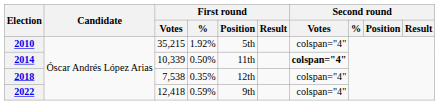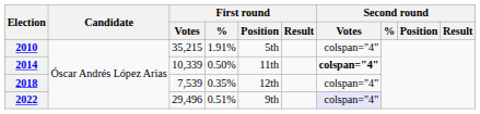2010 | First round / %: 1.92% -> 1.91%
2018 | First round / Votes: 7,538 -> 7,539
2022 | First round / Votes: 12,418 -> 29,496
2022 | First round / %: 0.59% -> 0.51%
2022 | Second round / Votes: no background -> lavender background
